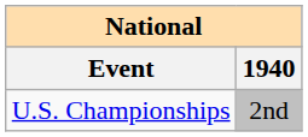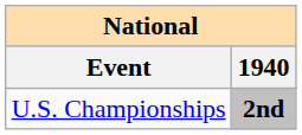U.S. Championships | 1940: normal -> bold
